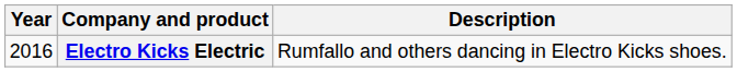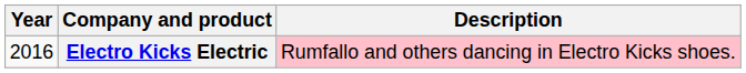Electro Kicks Electric | Description: no background -> pink background
